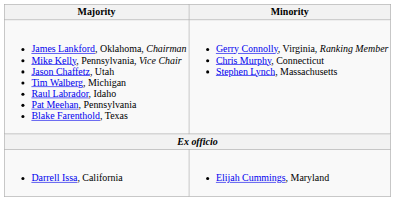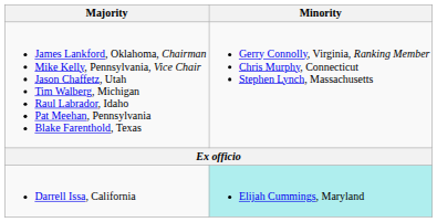Darrell Issa, California | Minority: no background -> paleturquoise background
